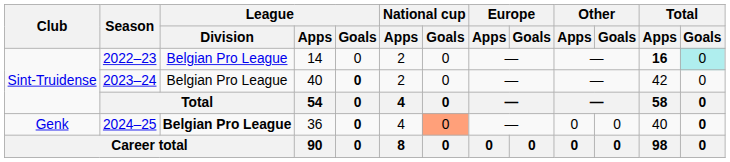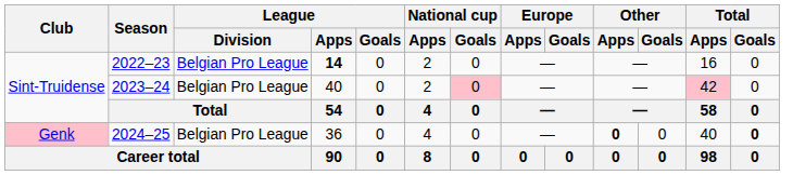2022–23 | League / Apps: normal -> bold
2022–23 | Total / Apps: bold -> normal
2022–23 | Total / Goals: paleturquoise background -> no background
2023–24 | League / Goals: bold -> normal
2023–24 | National cup / Goals: no background -> pink background
2023–24 | Total / Apps: no background -> pink background
2024–25 | Club: no background -> pink background
2024–25 | League / Division: bold -> normal
2024–25 | League / Goals: bold -> normal
2024–25 | National cup / Goals: lightsalmon background -> no background
2024–25 | Other / Apps: normal -> bold
